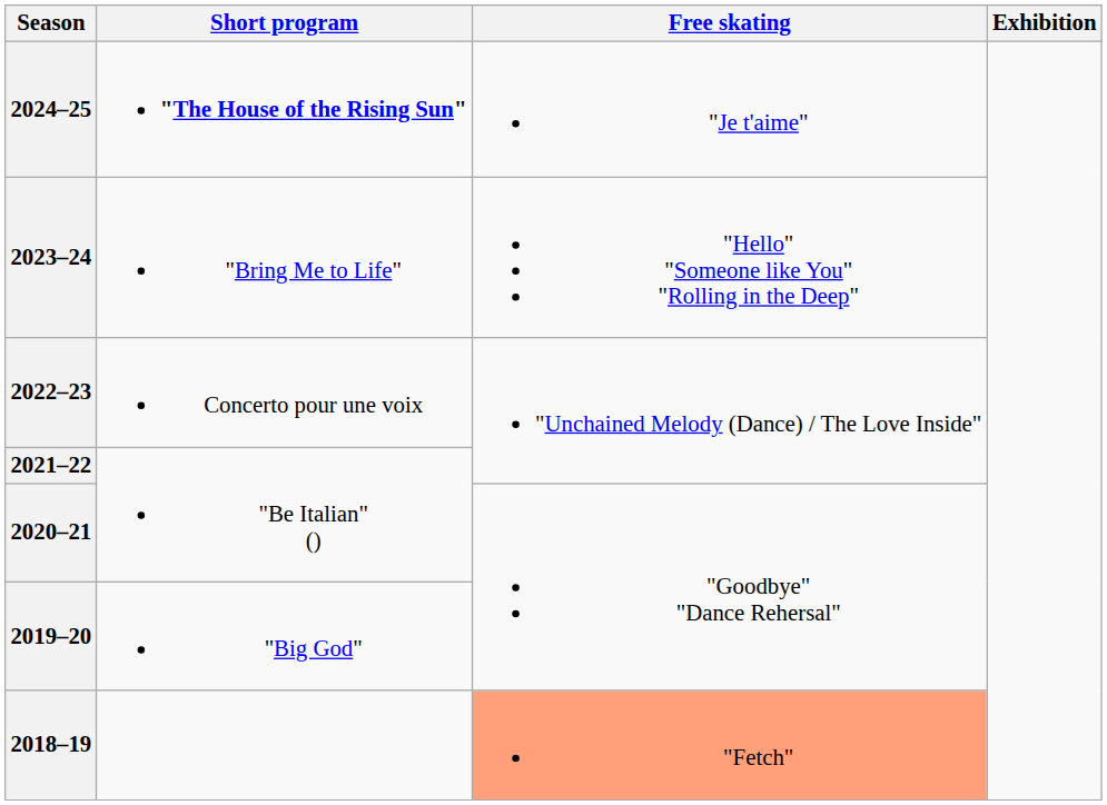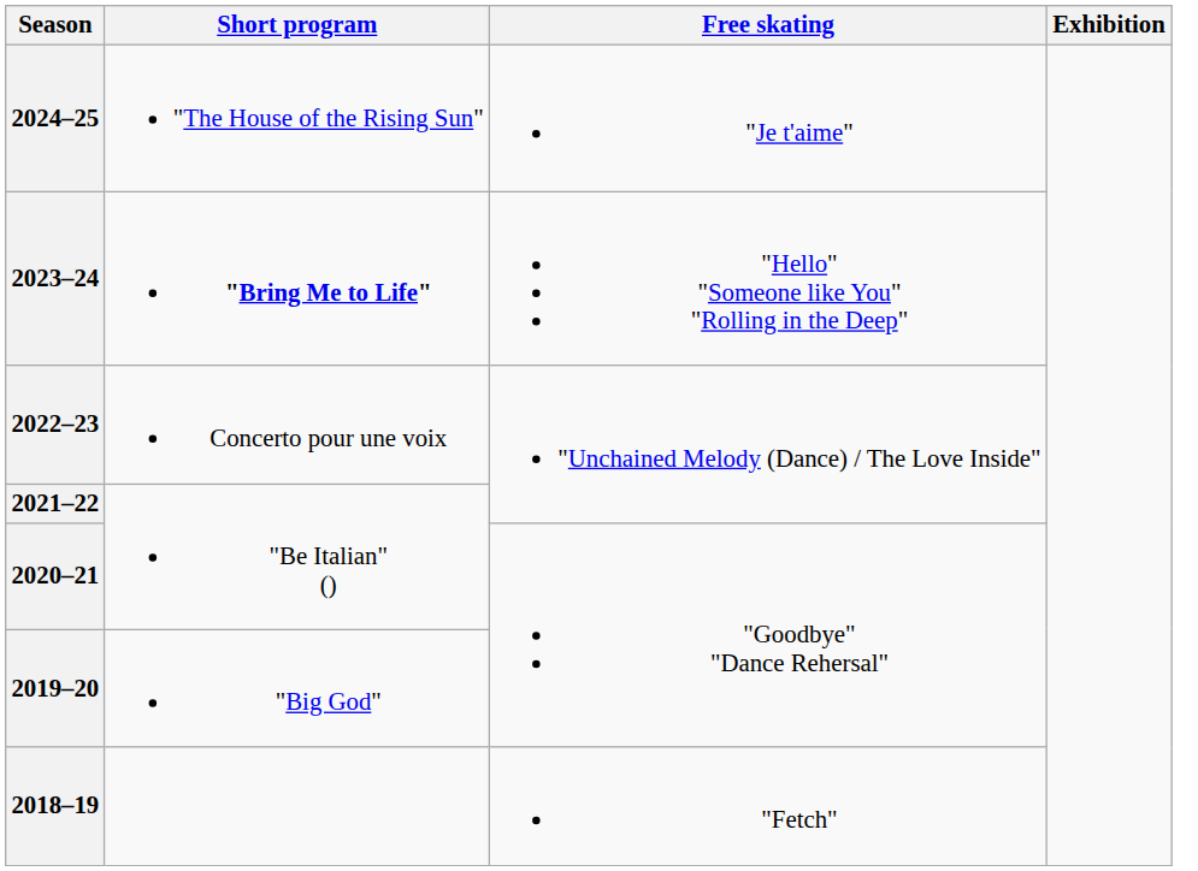2024–25 | Short program: bold -> normal
2023–24 | Short program: normal -> bold
2018–19 | Free skating: lightsalmon background -> no background
